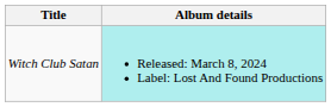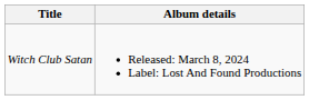Witch Club Satan | Album details: paleturquoise background -> no background
